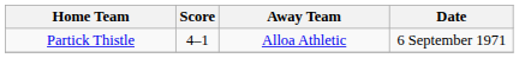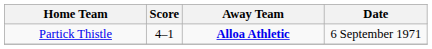Partick Thistle | Away Team: normal -> bold
